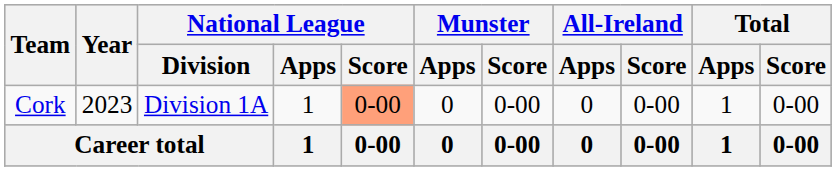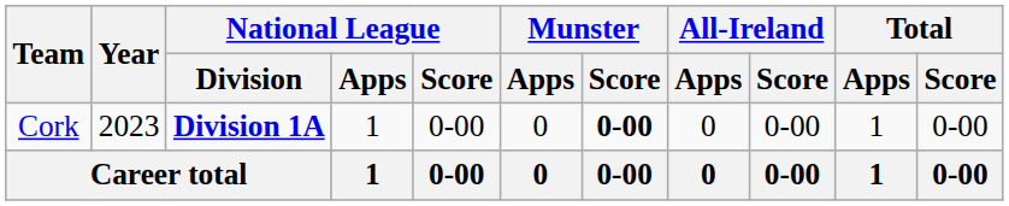Cork | National League / Division: normal -> bold
Cork | National League / Score: lightsalmon background -> no background
Cork | Munster / Score: normal -> bold
